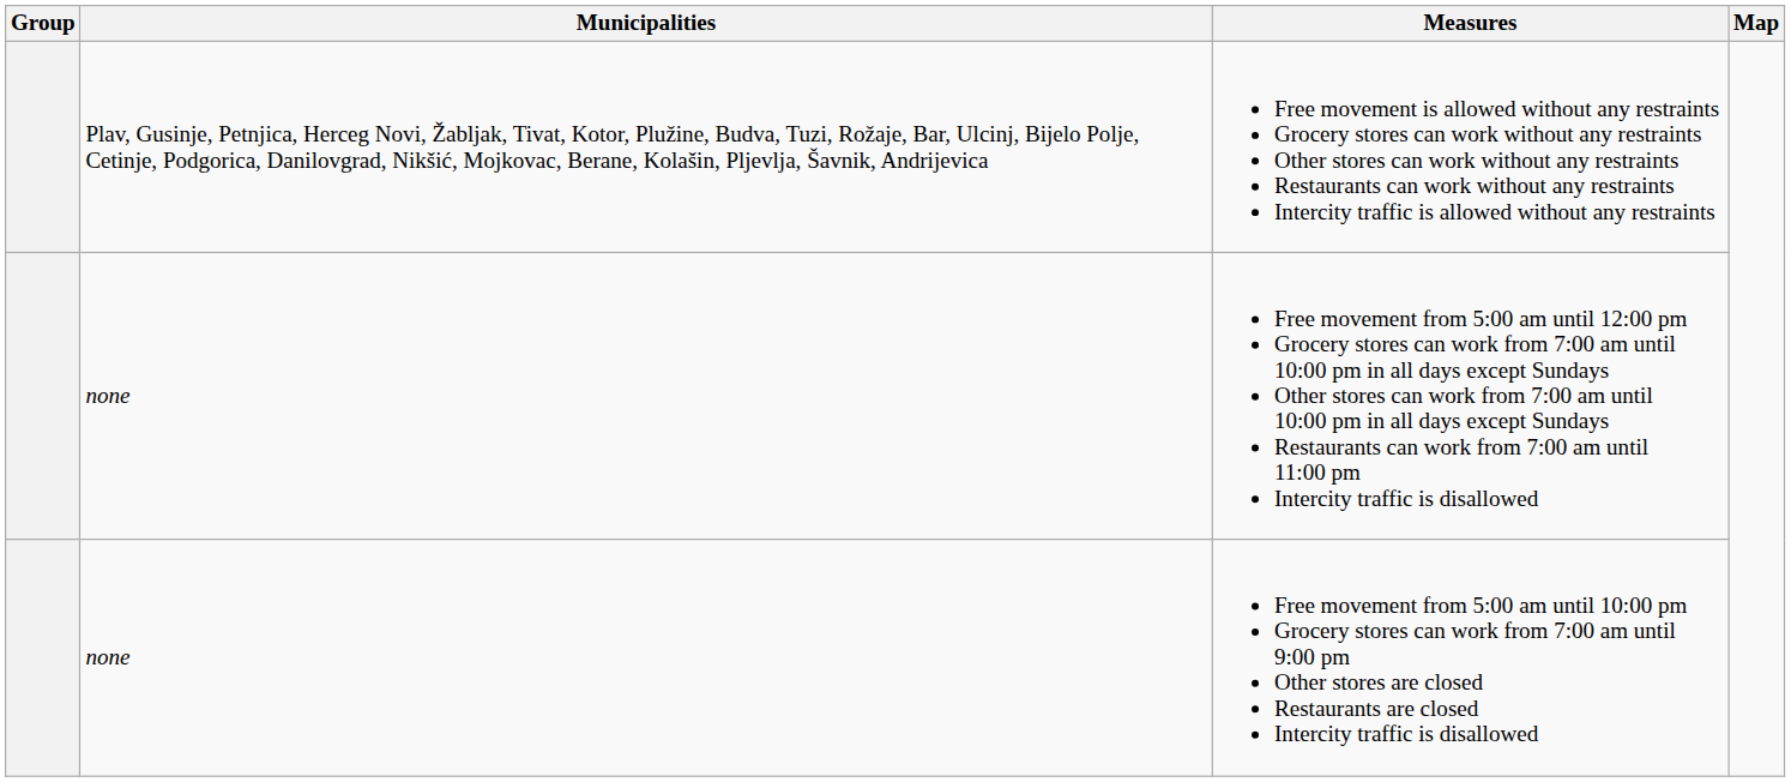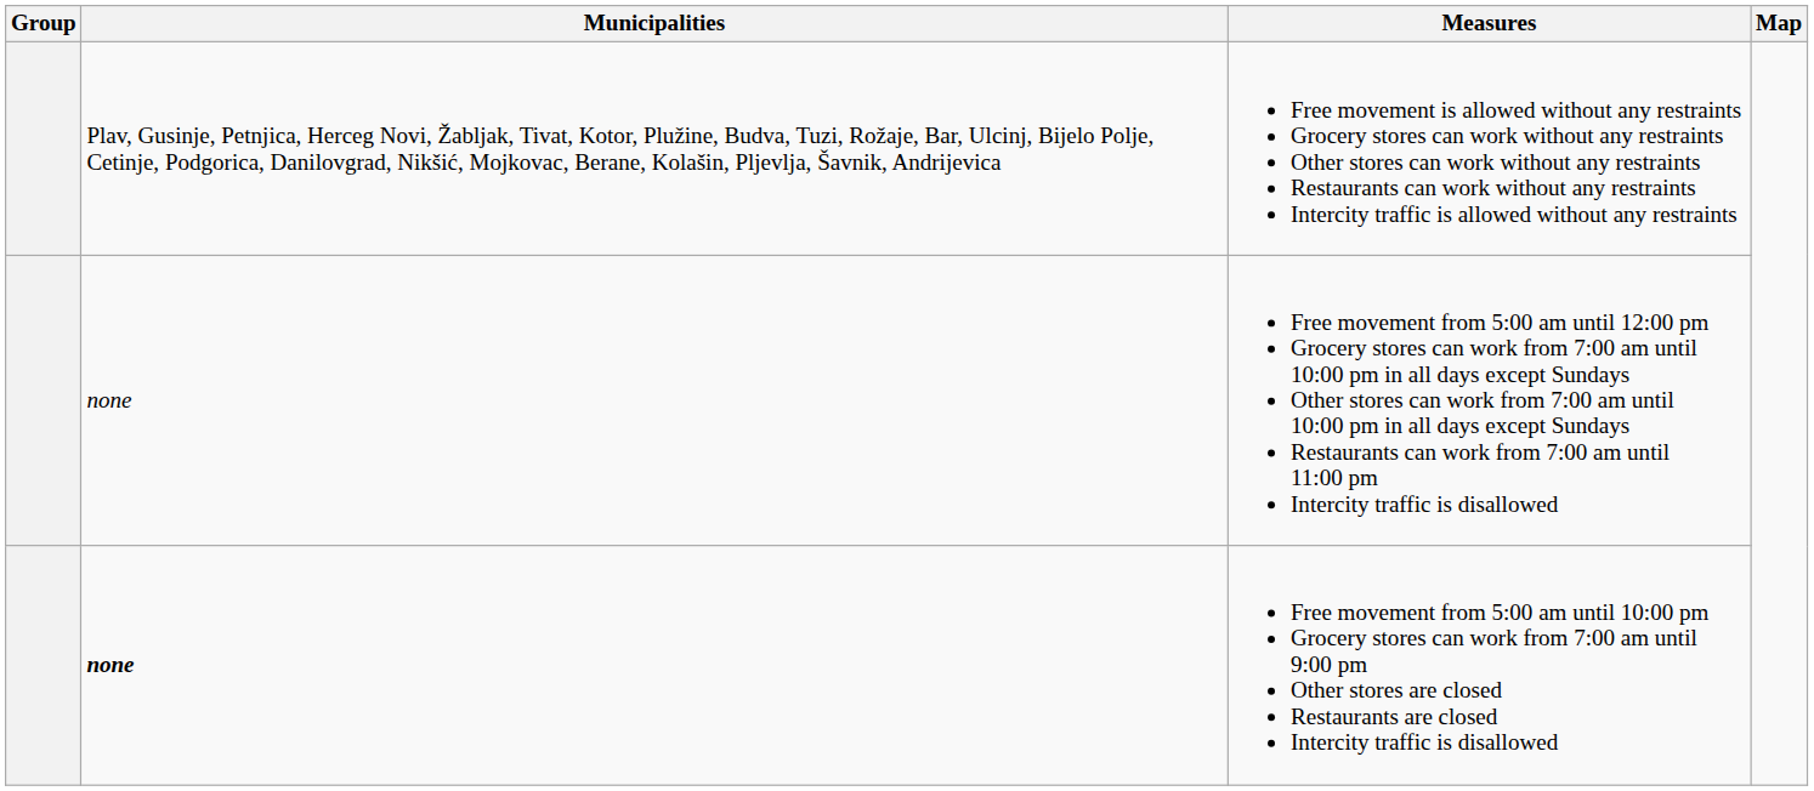row 4 | Municipalities: normal -> bold
